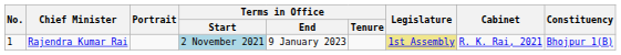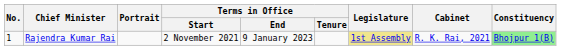Rajendra Kumar Rai | Terms in Office / Start: lightblue background -> no background
Rajendra Kumar Rai | Constituency: no background -> lightgreen background
